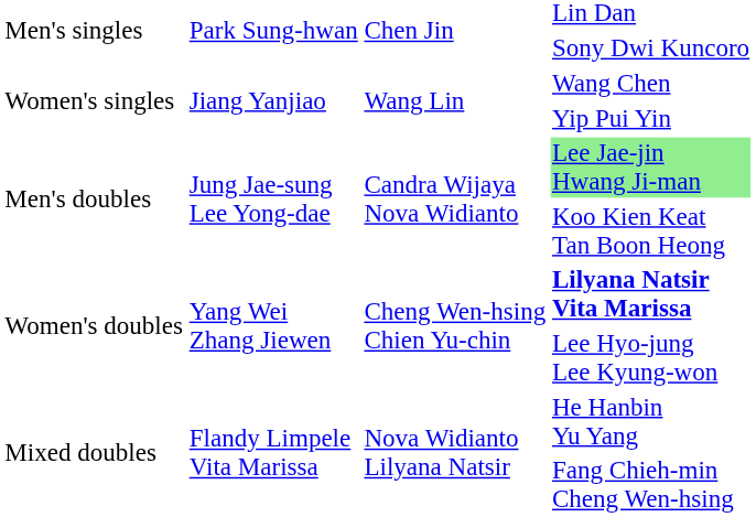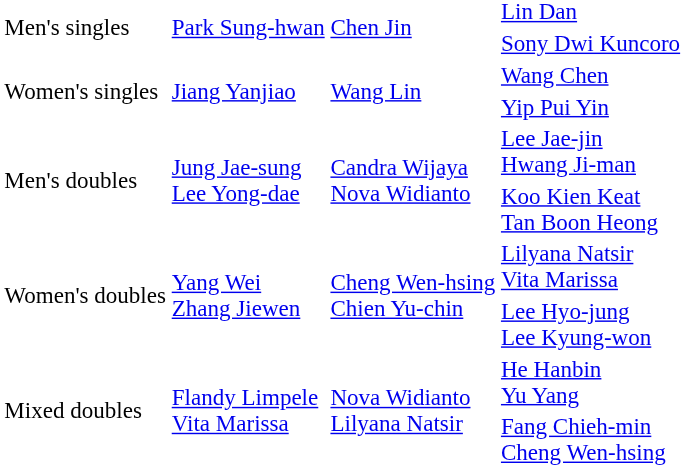Lee Jae-jin Hwang Ji-man | column 4: lightgreen background -> no background
Lilyana Natsir Vita Marissa | column 4: bold -> normal
